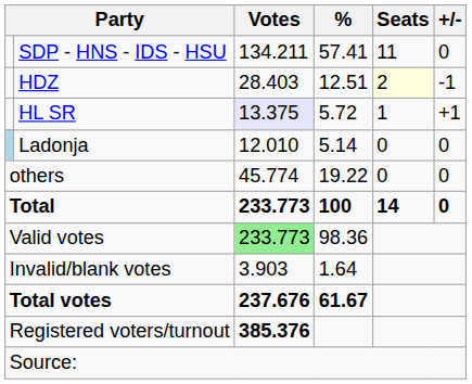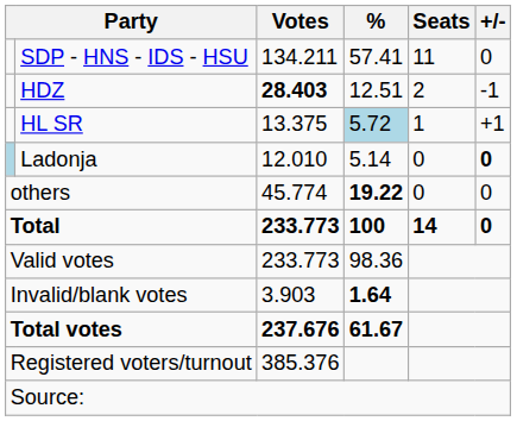HDZ | Votes: normal -> bold
HDZ | Seats: lightyellow background -> no background
HL SR | Votes: lavender background -> no background
HL SR | %: no background -> lightblue background
Ladonja | +/-: normal -> bold
others | %: normal -> bold
Valid votes | Votes: lightgreen background -> no background
Invalid/blank votes | %: normal -> bold
Registered voters/turnout | Votes: bold -> normal
